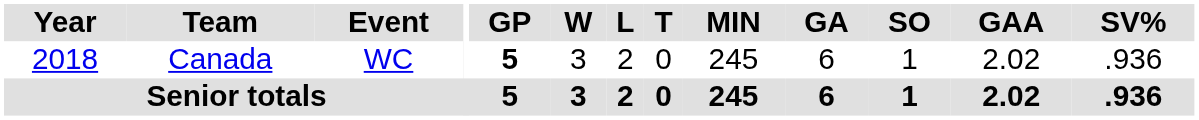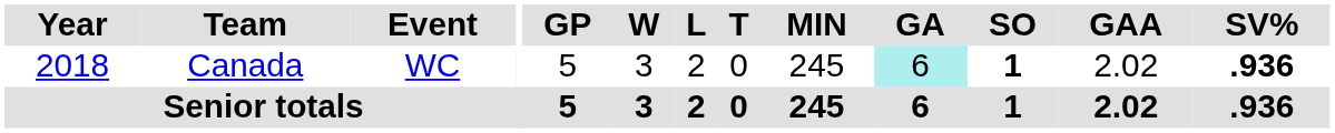Canada | GP: bold -> normal
Canada | GA: no background -> paleturquoise background
Canada | SO: normal -> bold
Canada | SV%: normal -> bold
